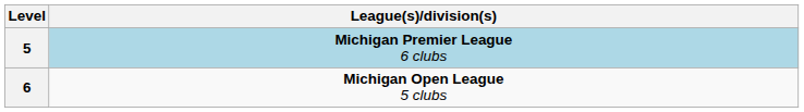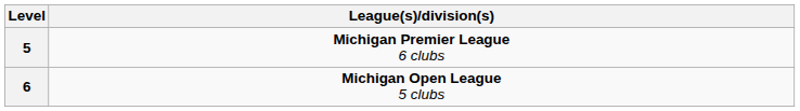5 | column 2: lightblue background -> no background
